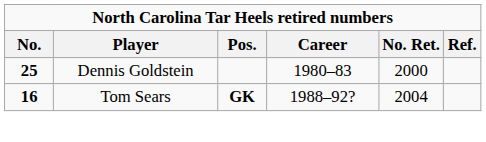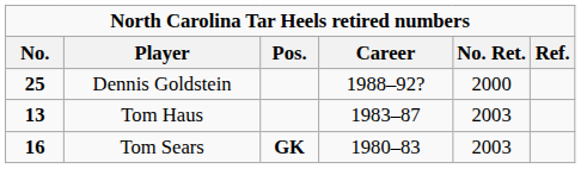Dennis Goldstein | Career: 1980–83 -> 1988–92?
+ row: 13 | Tom Haus | 1983–87 | 2003
Tom Sears | Career: 1988–92? -> 1980–83
Tom Sears | No. Ret.: 2004 -> 2003
